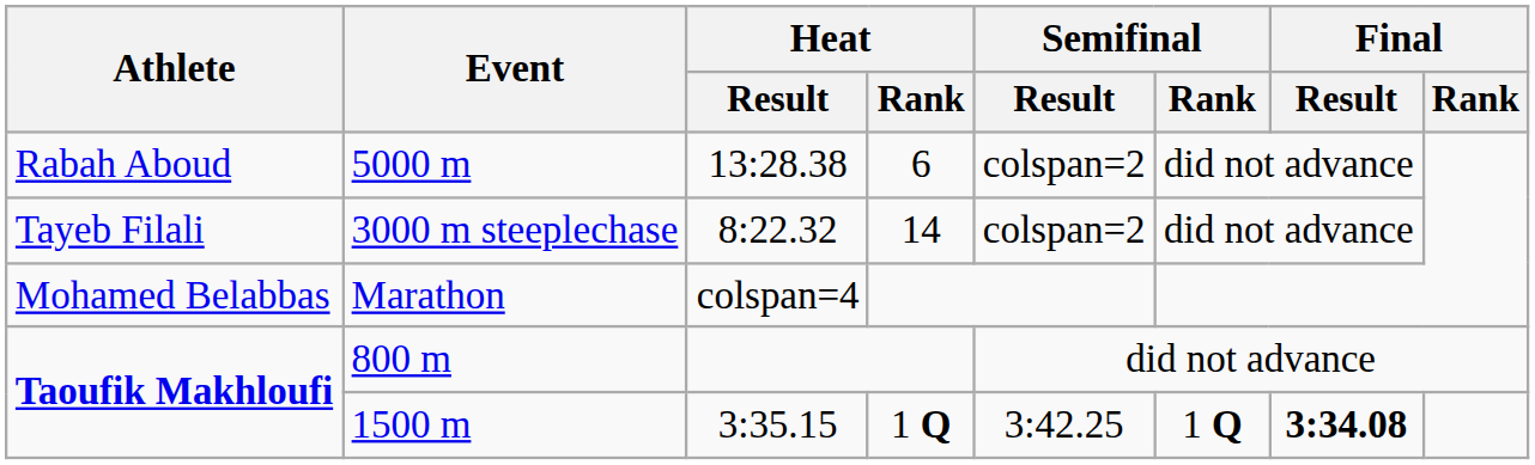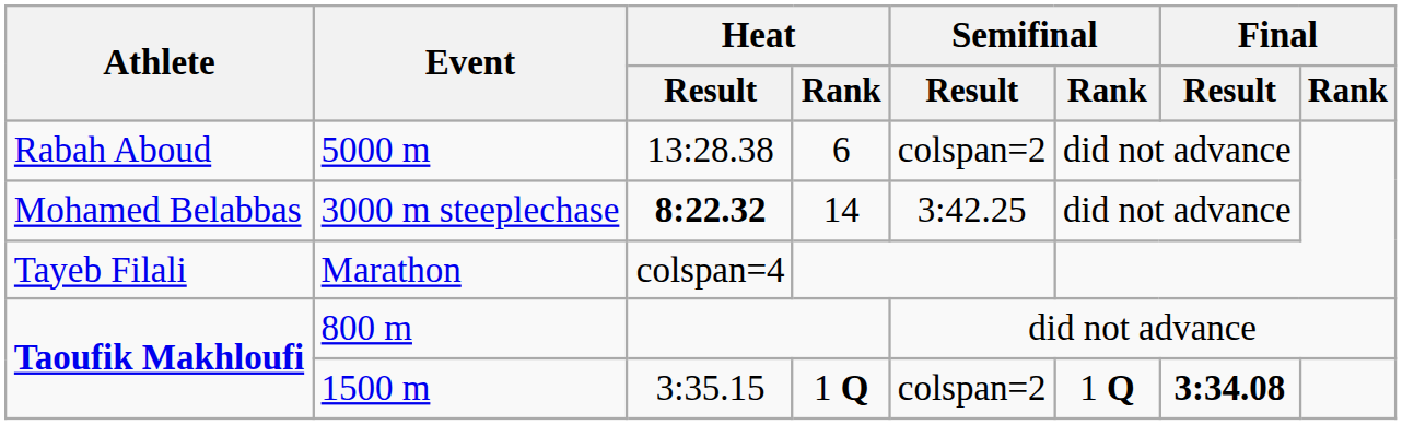3000 m steeplechase | Athlete: Tayeb Filali -> Mohamed Belabbas
3000 m steeplechase | Heat / Result: normal -> bold
3000 m steeplechase | Semifinal / Result: colspan=2 -> 3:42.25
Marathon | Athlete: Mohamed Belabbas -> Tayeb Filali
1500 m | Semifinal / Result: 3:42.25 -> colspan=2
